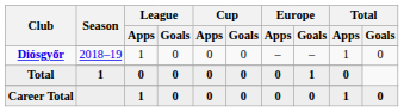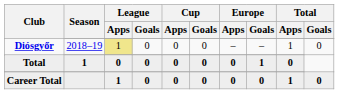Diósgyőr / 2018–19 | League / Apps: no background -> khaki background
